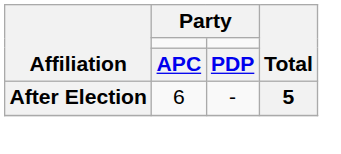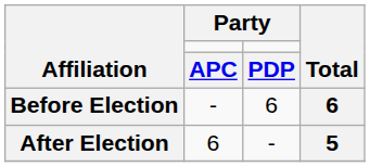+ row: Before Election | - | 6 | 6
